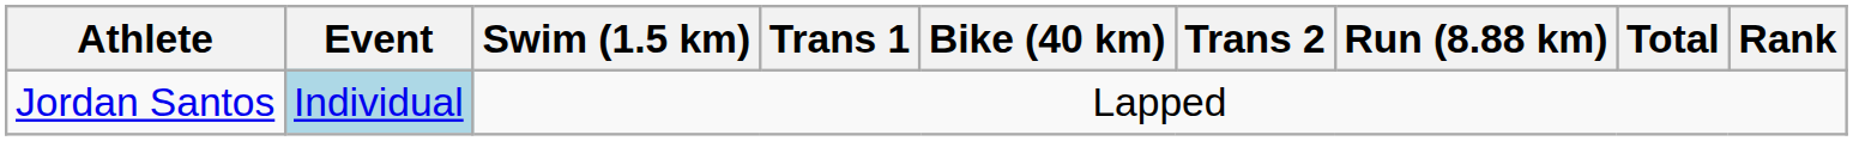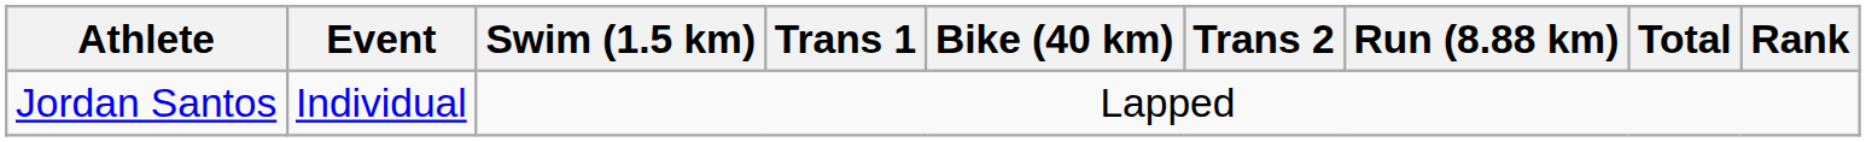Jordan Santos | Event: lightblue background -> no background
